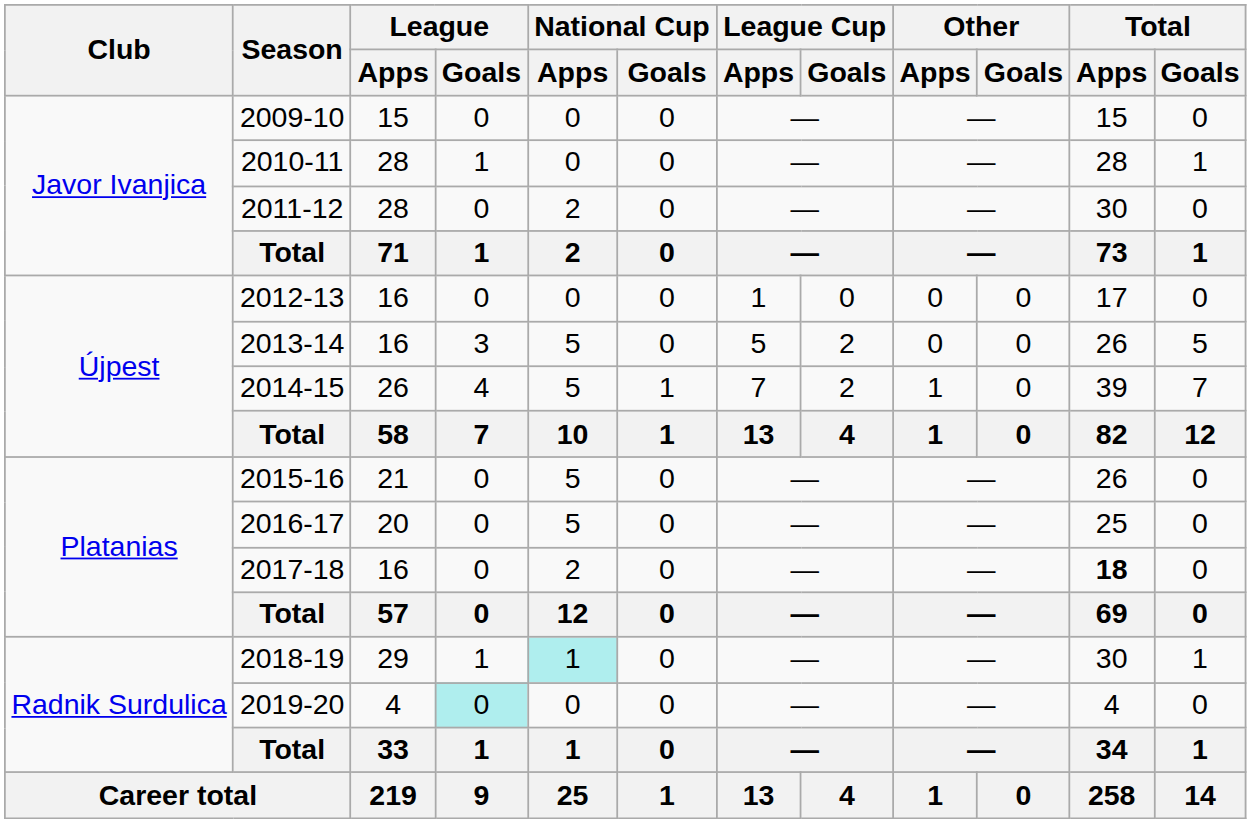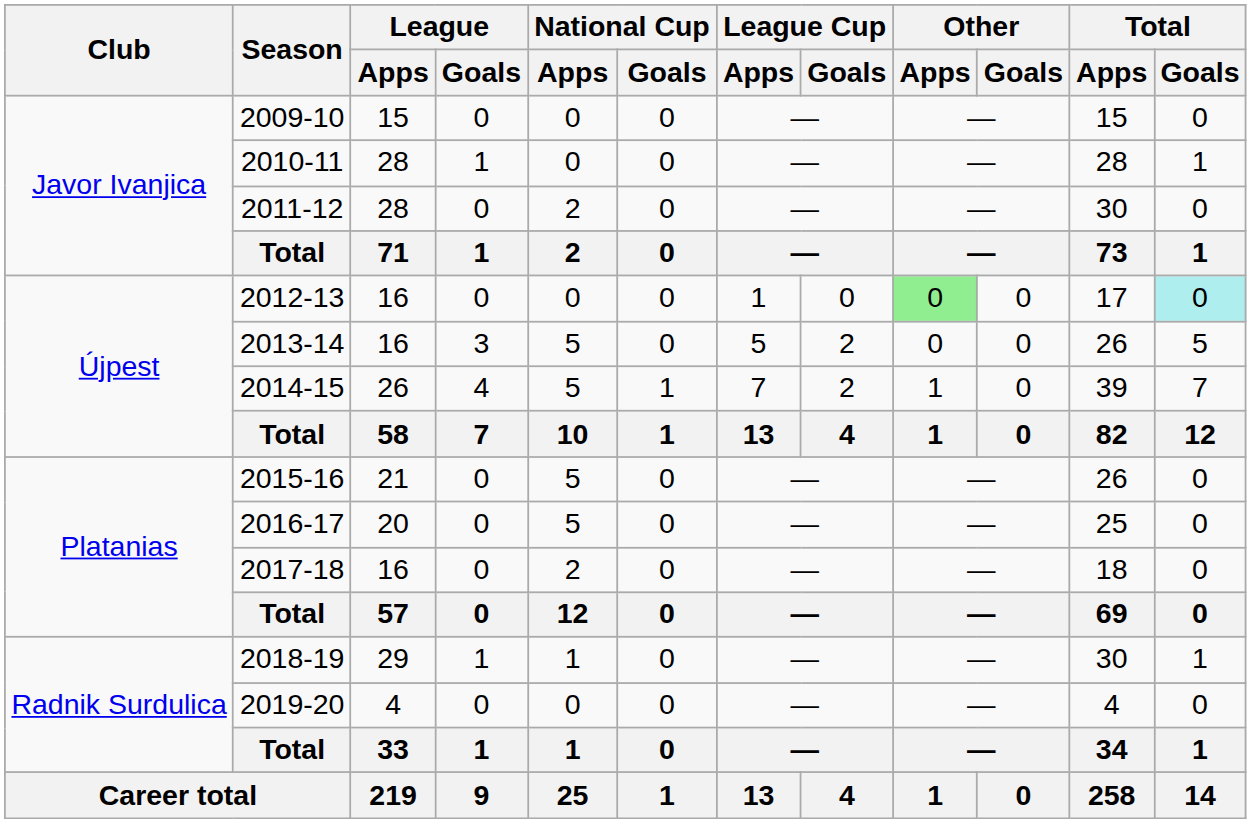2012-13 | Other / Apps: no background -> lightgreen background
2012-13 | Total / Goals: no background -> paleturquoise background
2017-18 | Total / Apps: bold -> normal
2018-19 | National Cup / Apps: paleturquoise background -> no background
2019-20 | League / Goals: paleturquoise background -> no background
